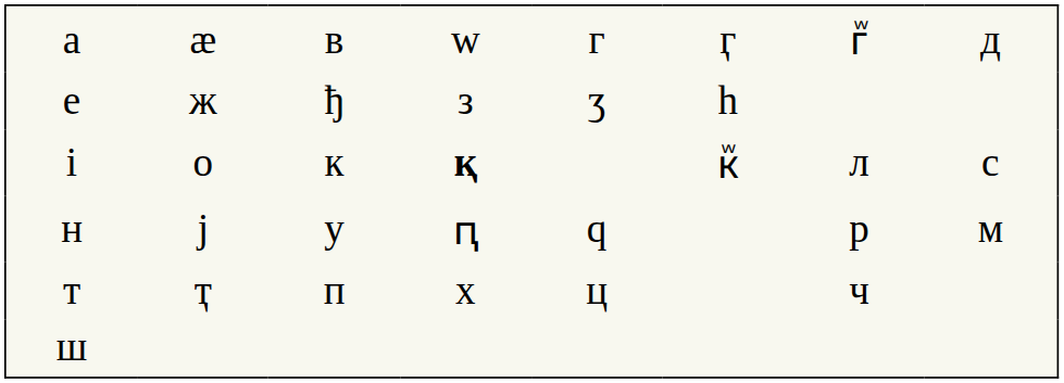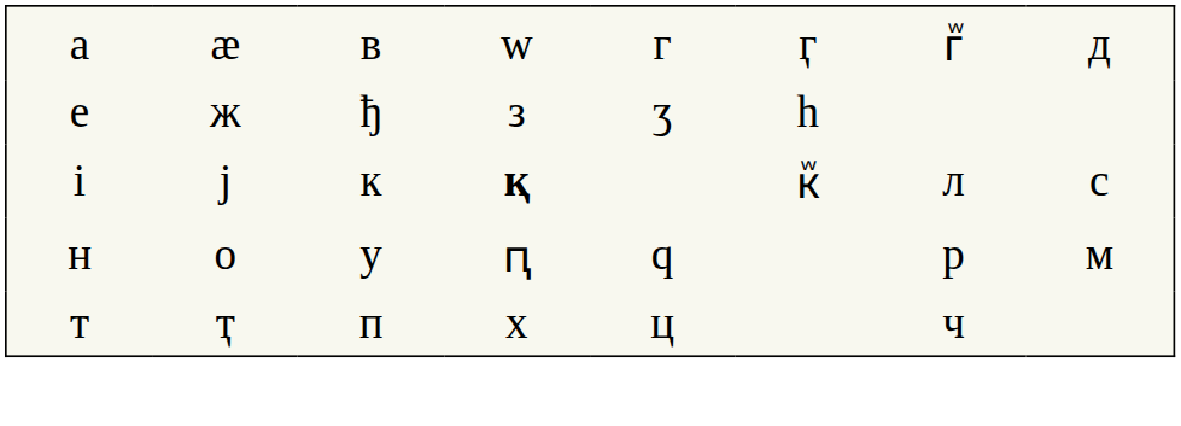і | column 2: о -> ј
н | column 2: ј -> о
- row: ш
